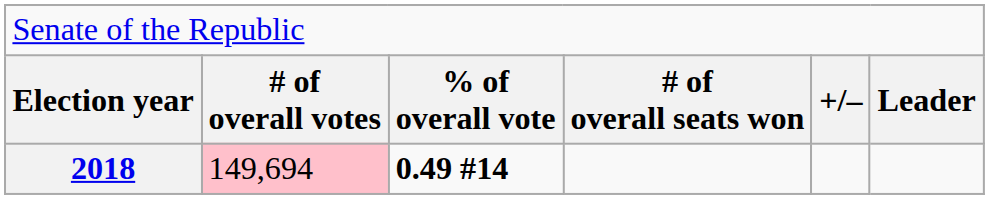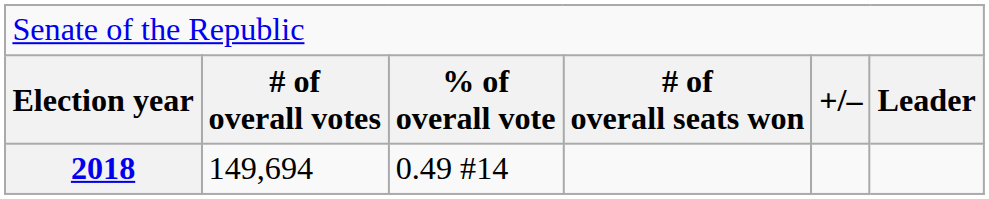2018 | column 2: pink background -> no background
2018 | column 3: bold -> normal
